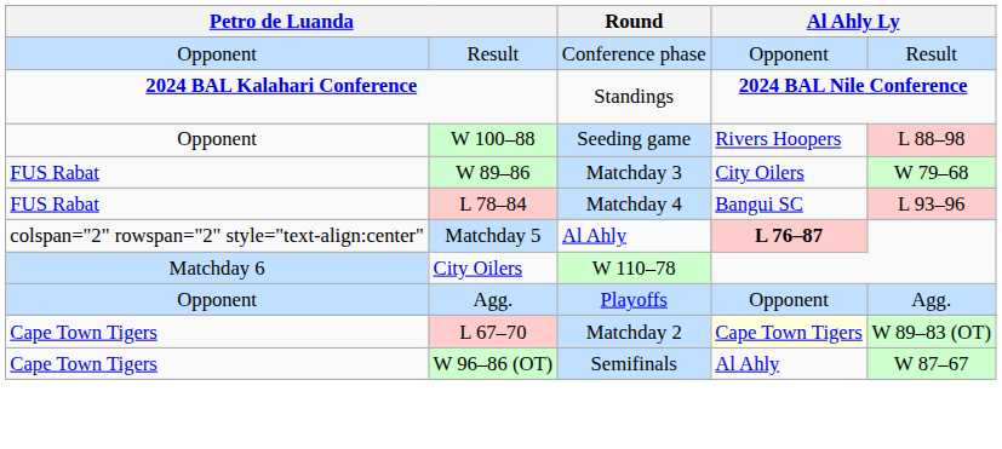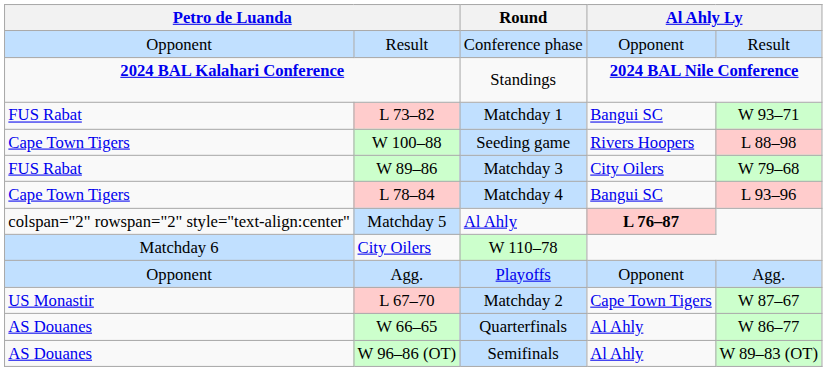+ row: FUS Rabat | L 73–82 | Matchday 1 | Bangui SC | W 93–71
W 100–88 | column 1: Opponent -> Cape Town Tigers
L 78–84 | column 1: FUS Rabat -> Cape Town Tigers
L 67–70 | column 1: Cape Town Tigers -> US Monastir
L 67–70 | column 4: lightyellow background -> no background
L 67–70 | column 5: W 89–83 (OT) -> W 87–67
+ row: AS Douanes | W 66–65 | Quarterfinals | Al Ahly | W 86–77
W 96–86 (OT) | column 1: Cape Town Tigers -> AS Douanes
W 96–86 (OT) | column 5: W 87–67 -> W 89–83 (OT)
